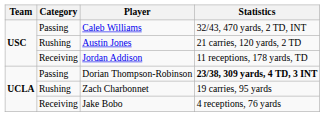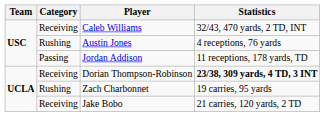Caleb Williams | Category: Passing -> Receiving
Austin Jones | Statistics: 21 carries, 120 yards, 2 TD -> 4 receptions, 76 yards
Jordan Addison | Category: Receiving -> Passing
Dorian Thompson-Robinson | Category: Passing -> Receiving
Jake Bobo | Statistics: 4 receptions, 76 yards -> 21 carries, 120 yards, 2 TD
